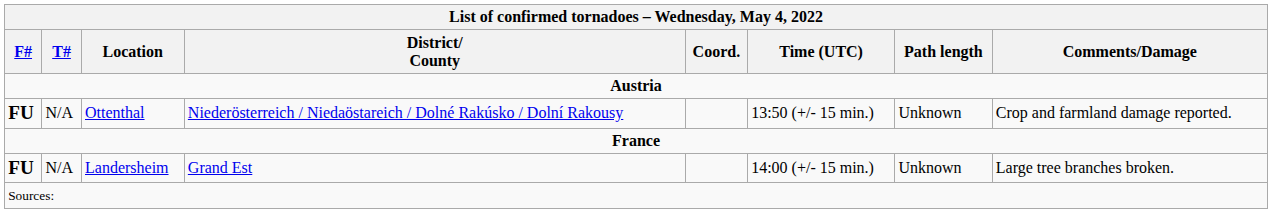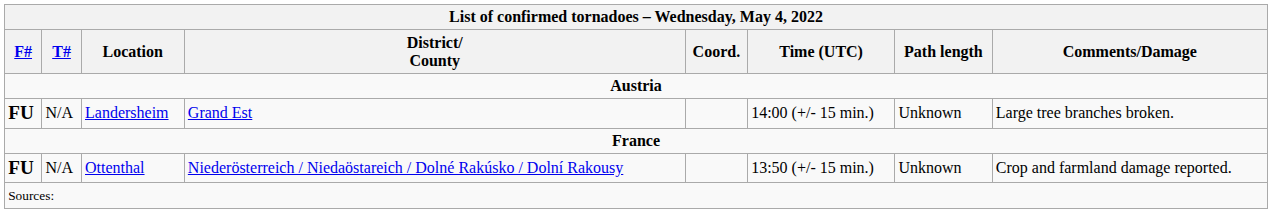rows swapped: Ottenthal <-> Landersheim
